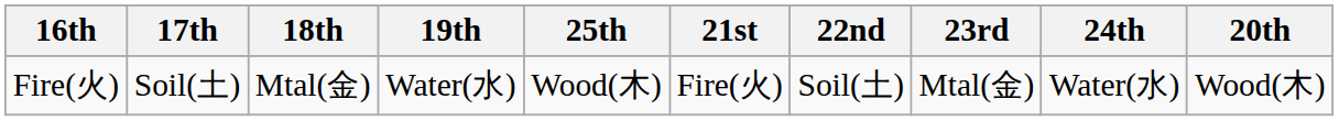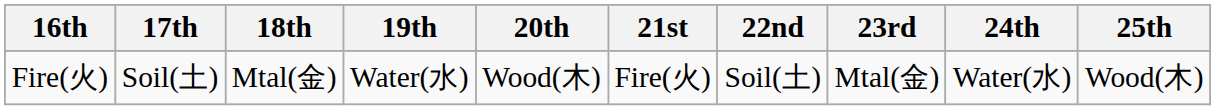columns swapped: 20th <-> 25th
